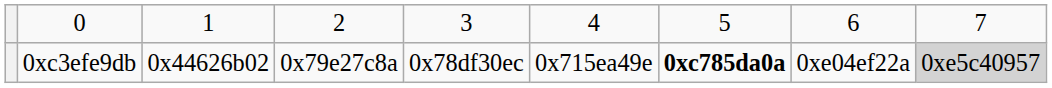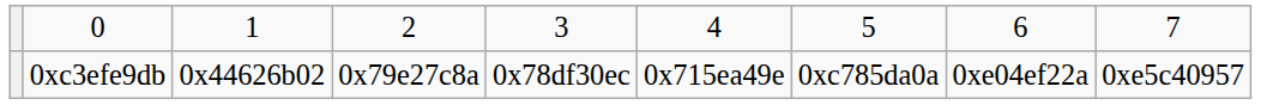0xc3efe9db | column 7: bold -> normal
0xc3efe9db | column 9: lightgrey background -> no background
